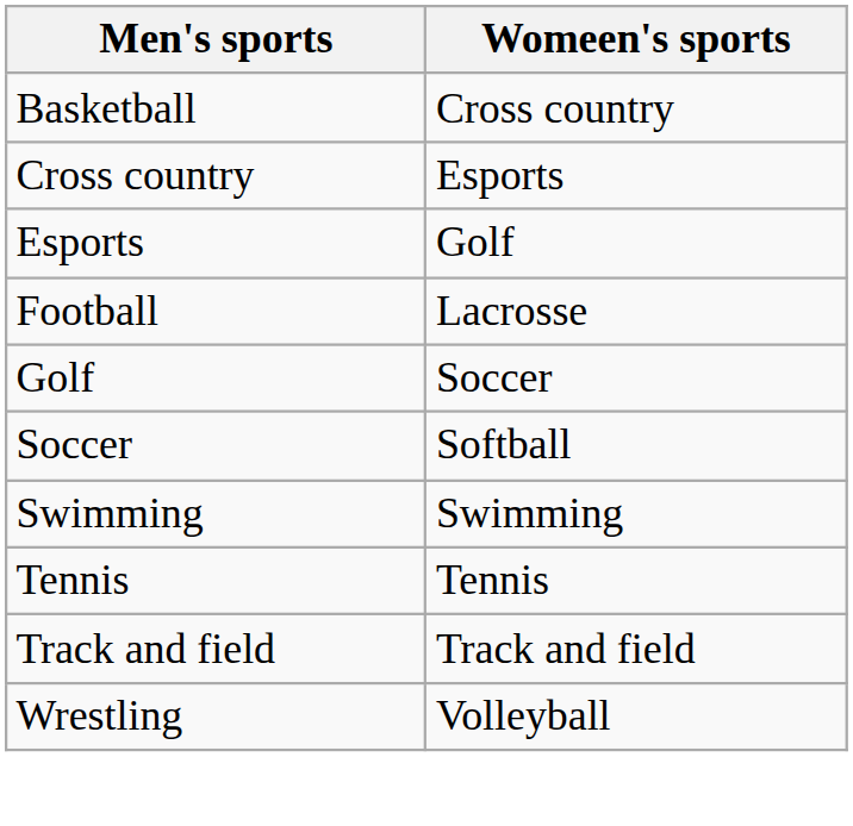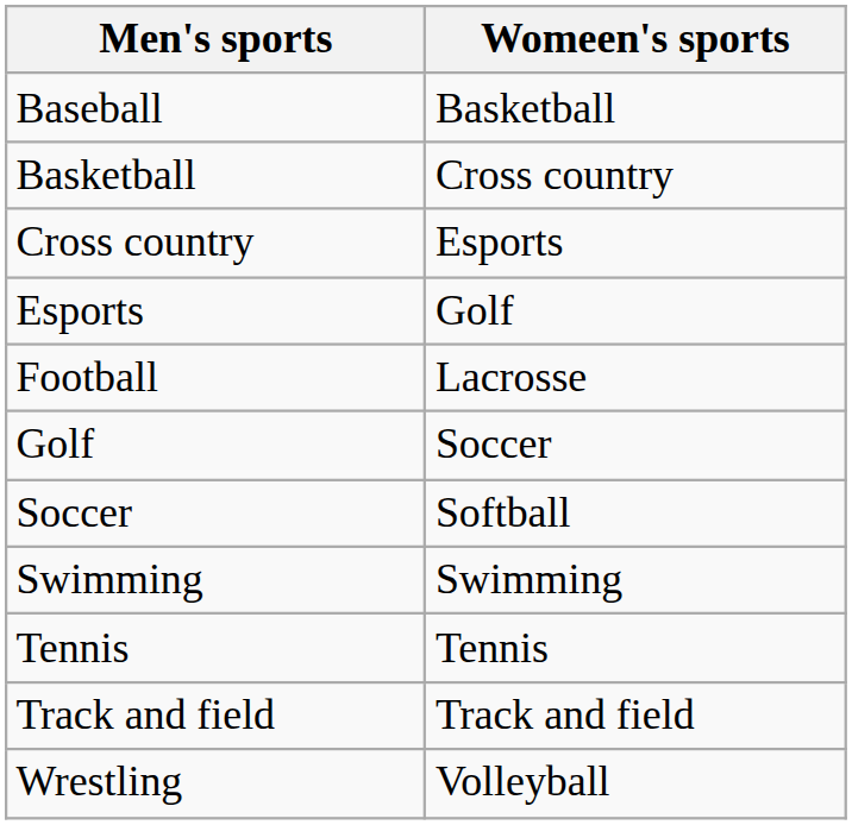+ row: Baseball | Basketball
